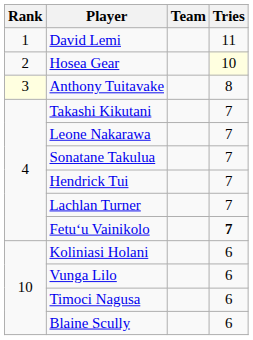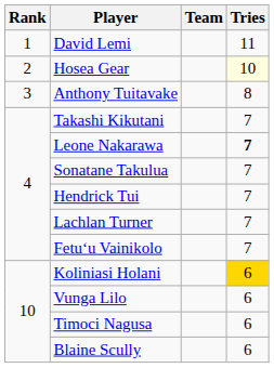Anthony Tuitavake | Rank: lightyellow background -> no background
Leone Nakarawa | Tries: normal -> bold
Fetuʻu Vainikolo | Tries: bold -> normal
Koliniasi Holani | Tries: no background -> gold background
